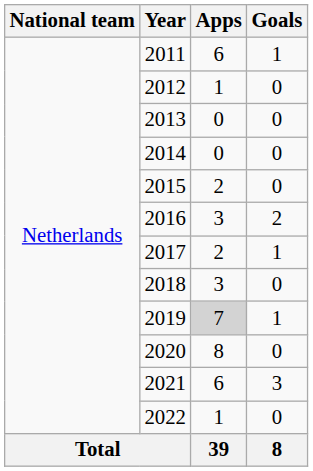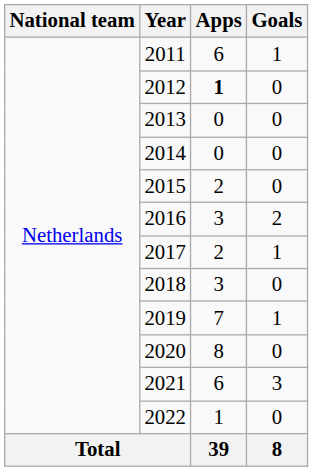2012 | Apps: normal -> bold
2019 | Apps: lightgrey background -> no background
